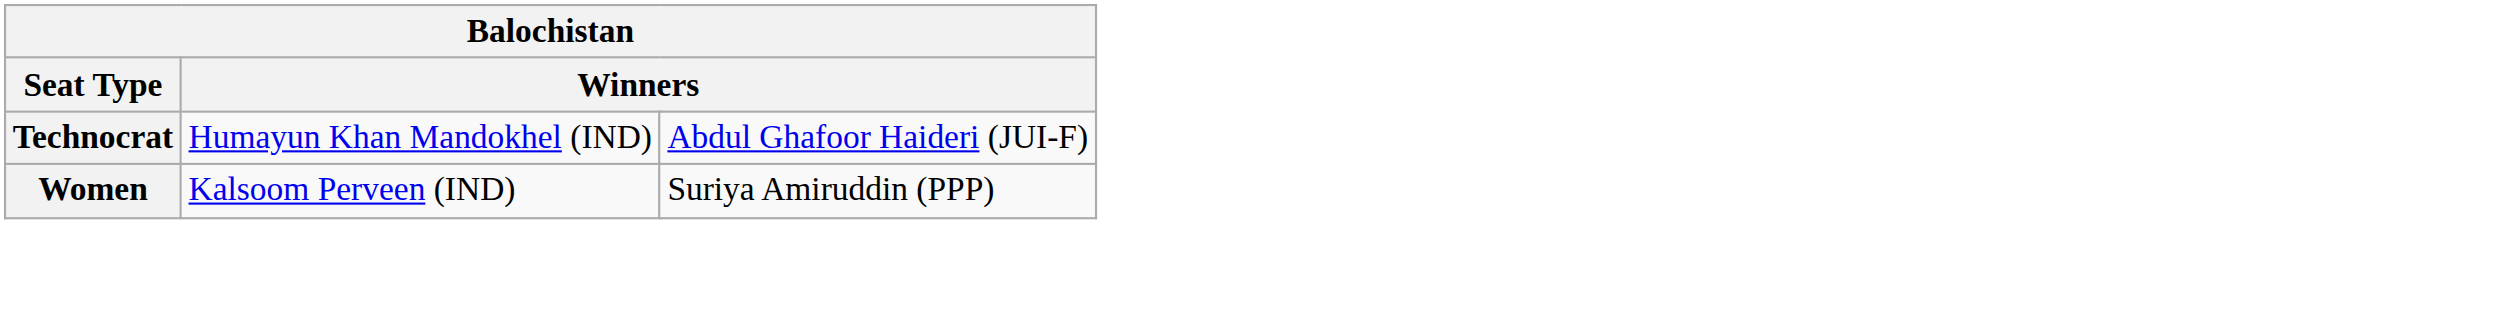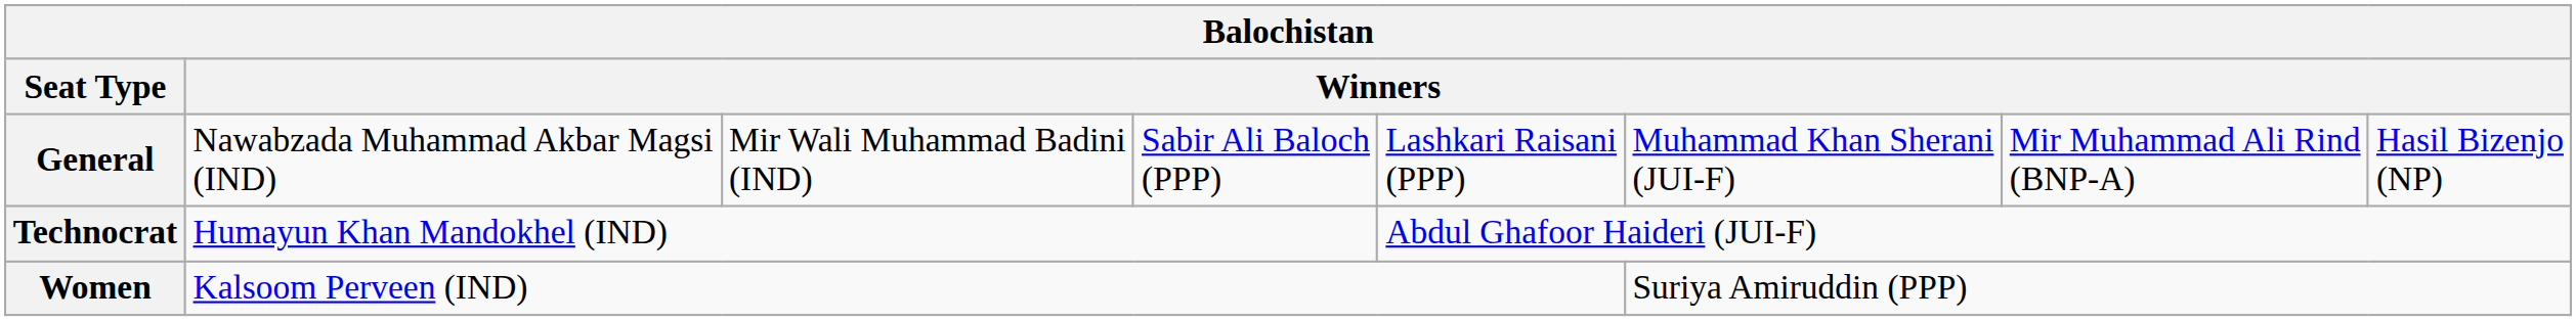+ row: General | Nawabzada Muhammad Akbar Magsi (IND) | Mir Wali Muhammad Badini (IND) | Sabir Ali Baloch (PPP) | Lashkari Raisani (PPP) | Muhammad Khan Sherani (JUI-F) | Mir Muhammad Ali Rind (BNP-A) | Hasil Bizenjo (NP)
